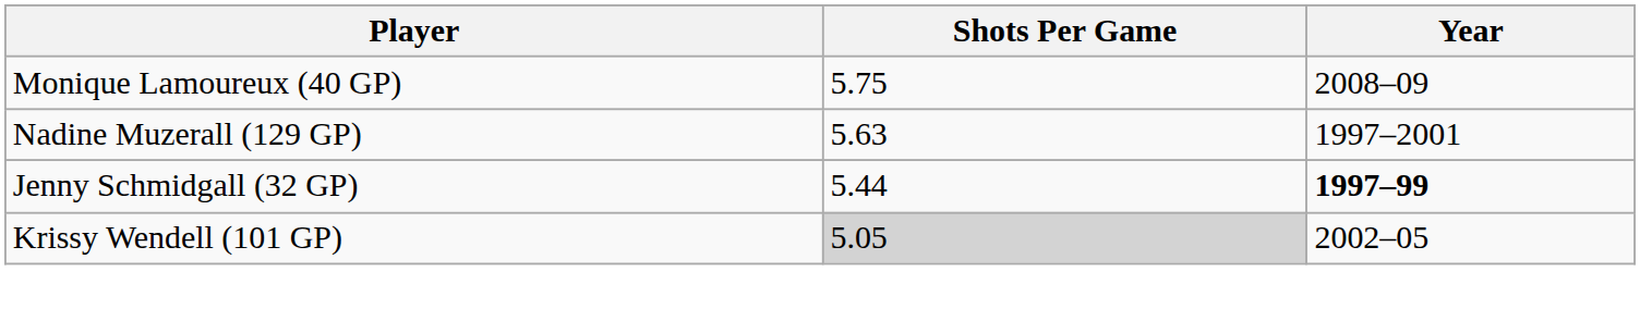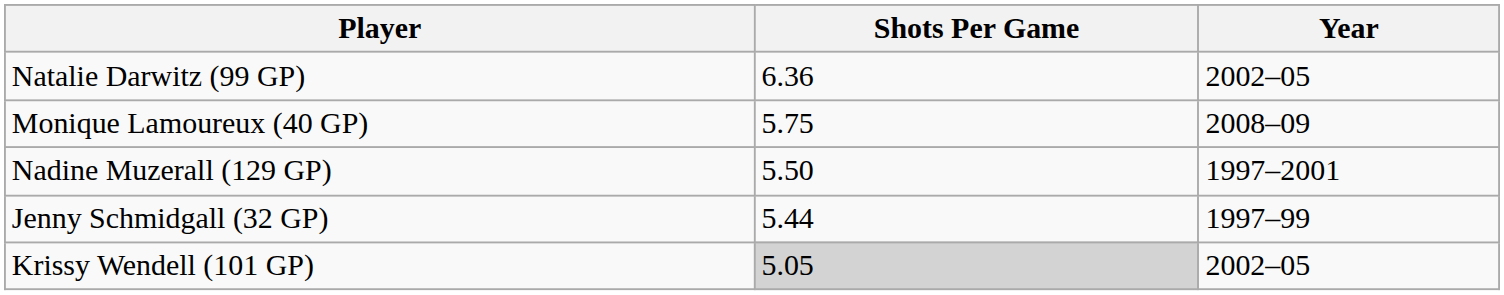+ row: Natalie Darwitz (99 GP) | 6.36 | 2002–05
Nadine Muzerall (129 GP) | Shots Per Game: 5.63 -> 5.50
Jenny Schmidgall (32 GP) | Year: bold -> normal
